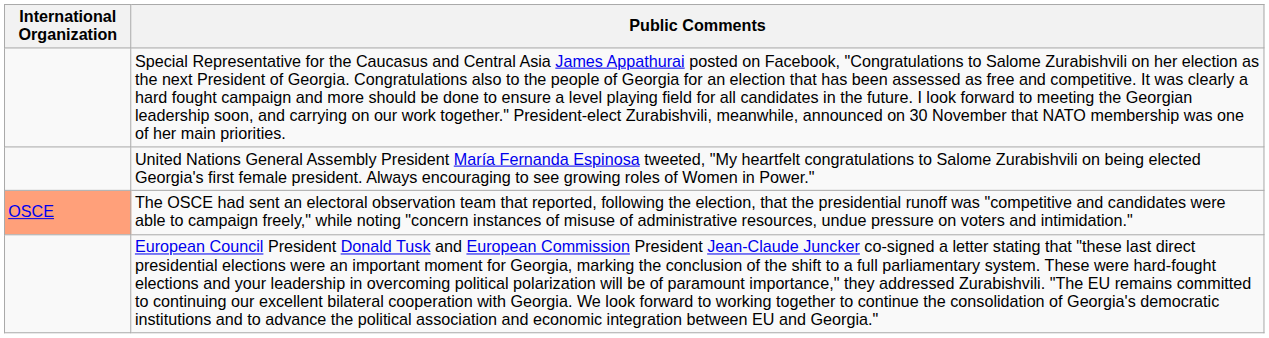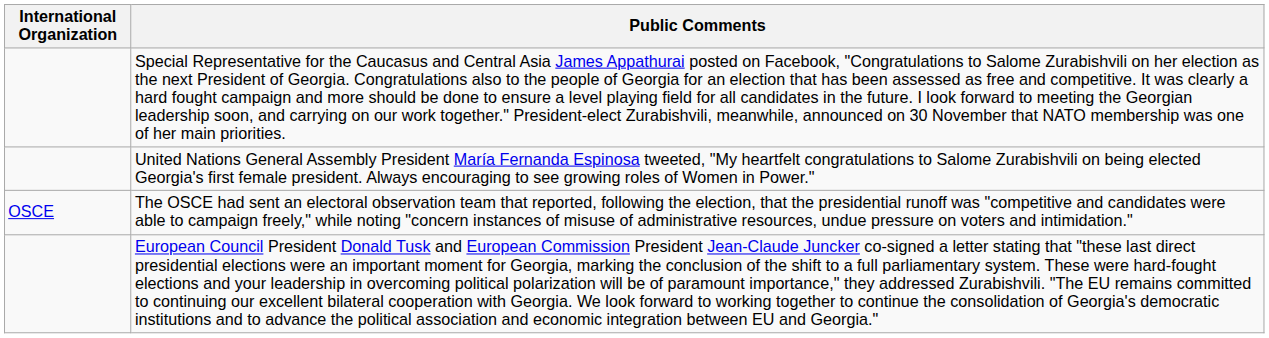row 4 | International Organization: lightsalmon background -> no background
